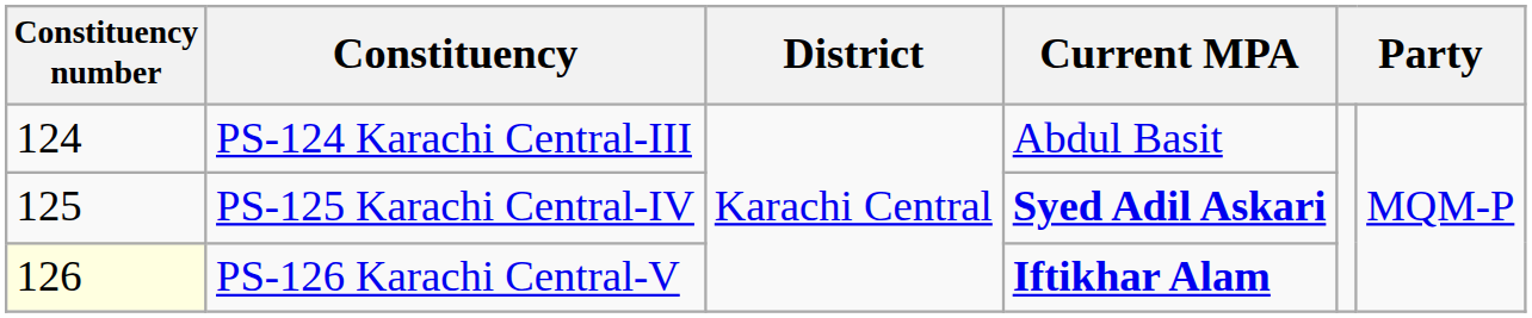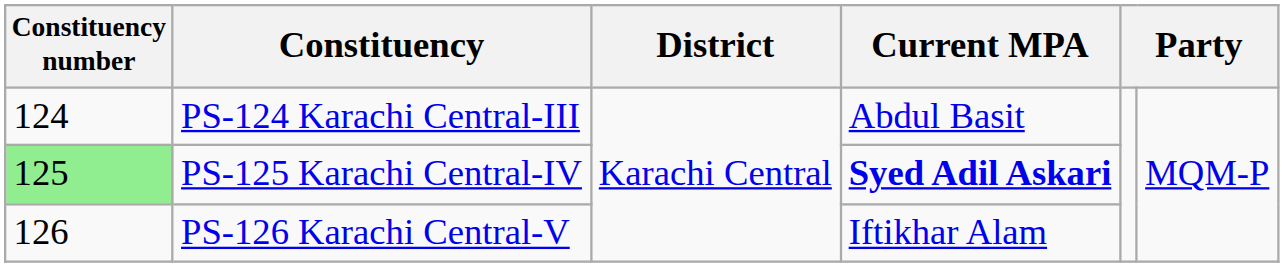PS-125 Karachi Central-IV | Constituency number: no background -> lightgreen background
PS-126 Karachi Central-V | Constituency number: lightyellow background -> no background
PS-126 Karachi Central-V | Current MPA: bold -> normal
